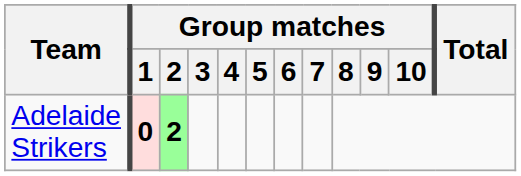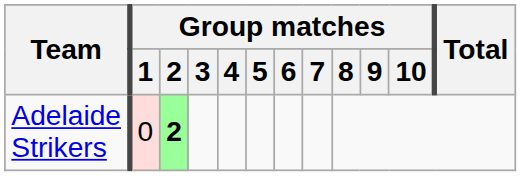Adelaide Strikers | Group matches / 1: bold -> normal
